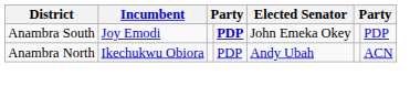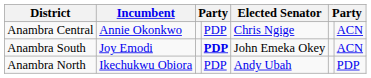+ row: Anambra Central | Annie Okonkwo | PDP | Chris Ngige | ACN
Anambra South | column 7: PDP -> ACN
Anambra North | column 7: ACN -> PDP
